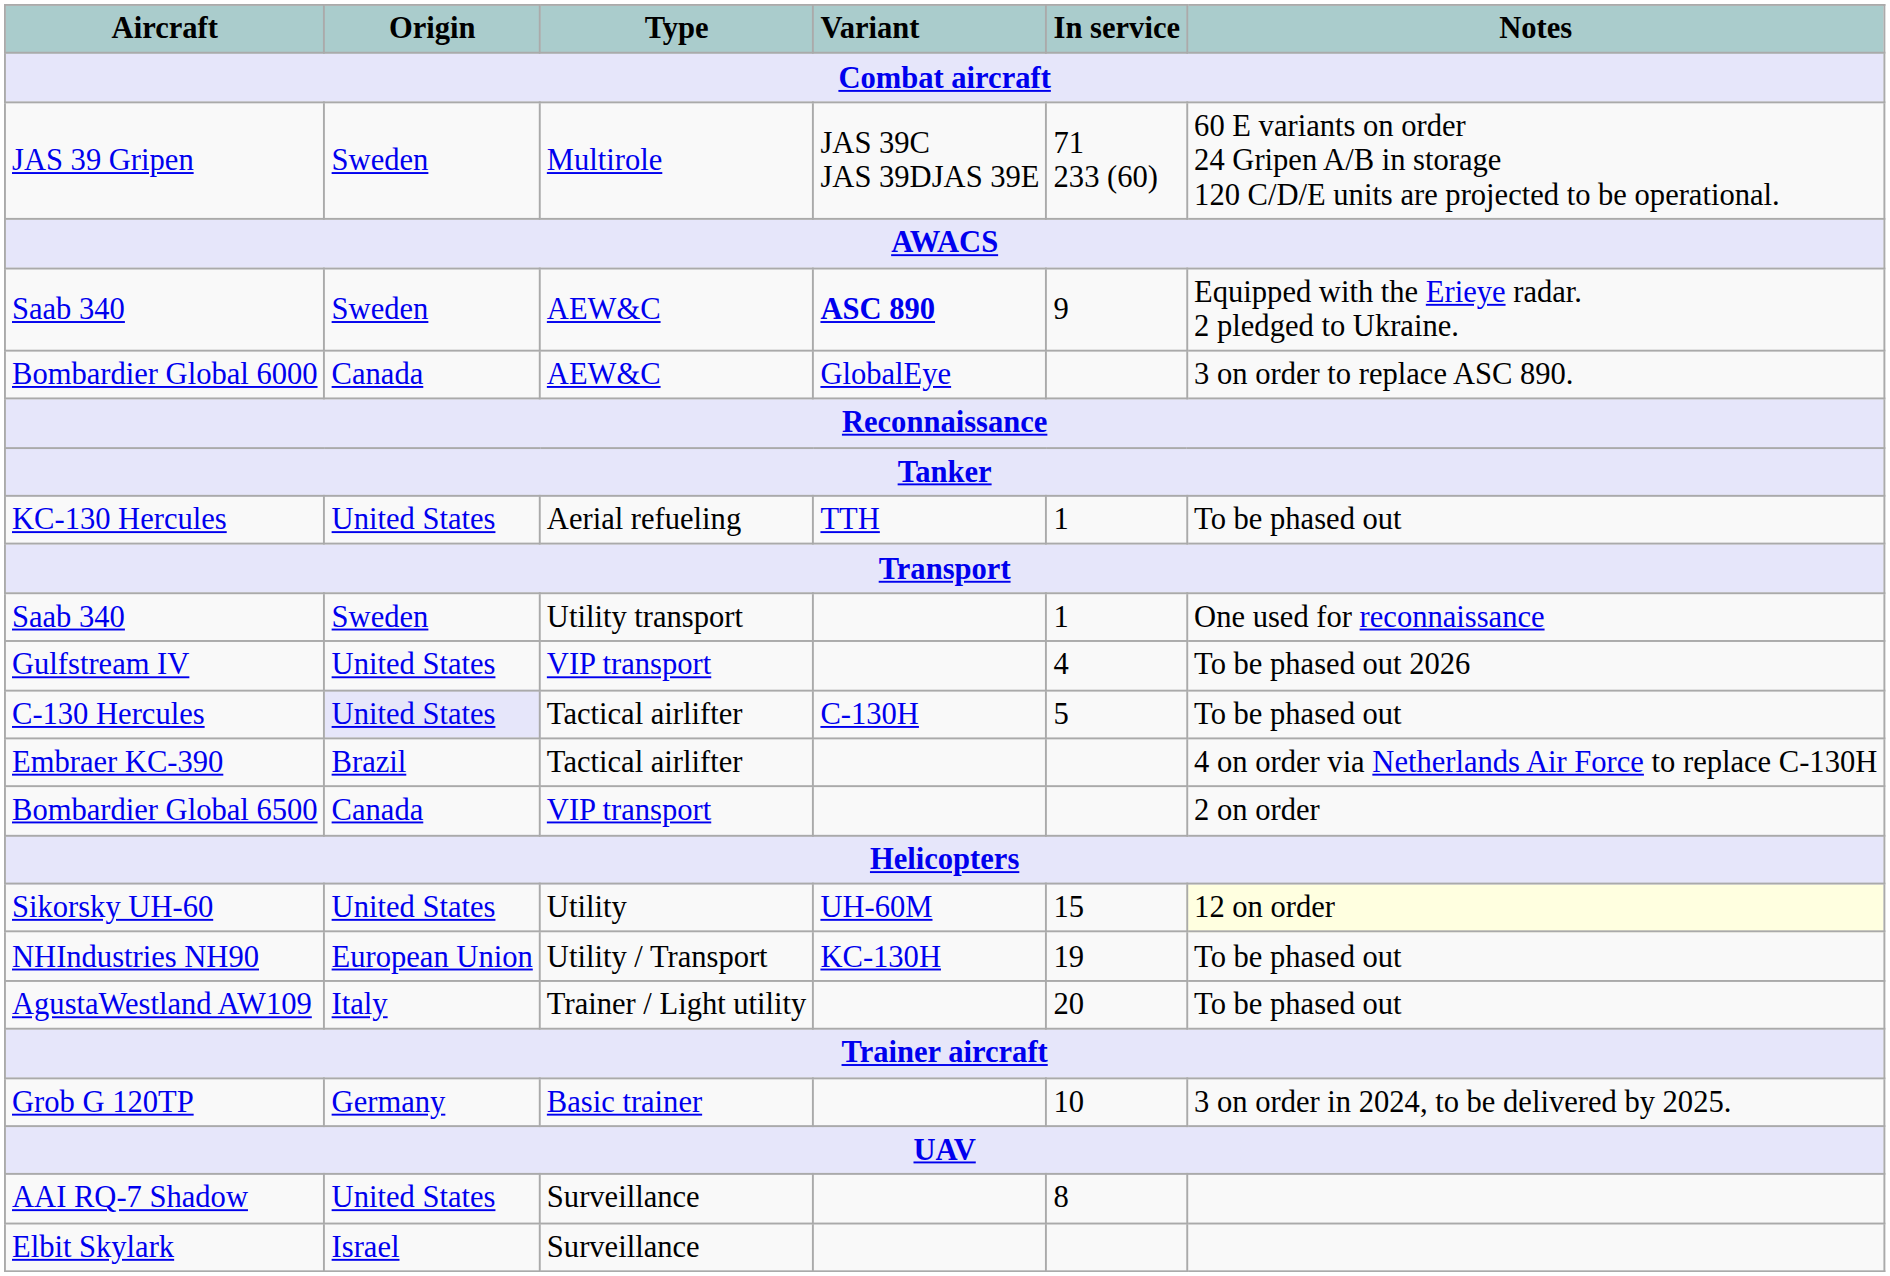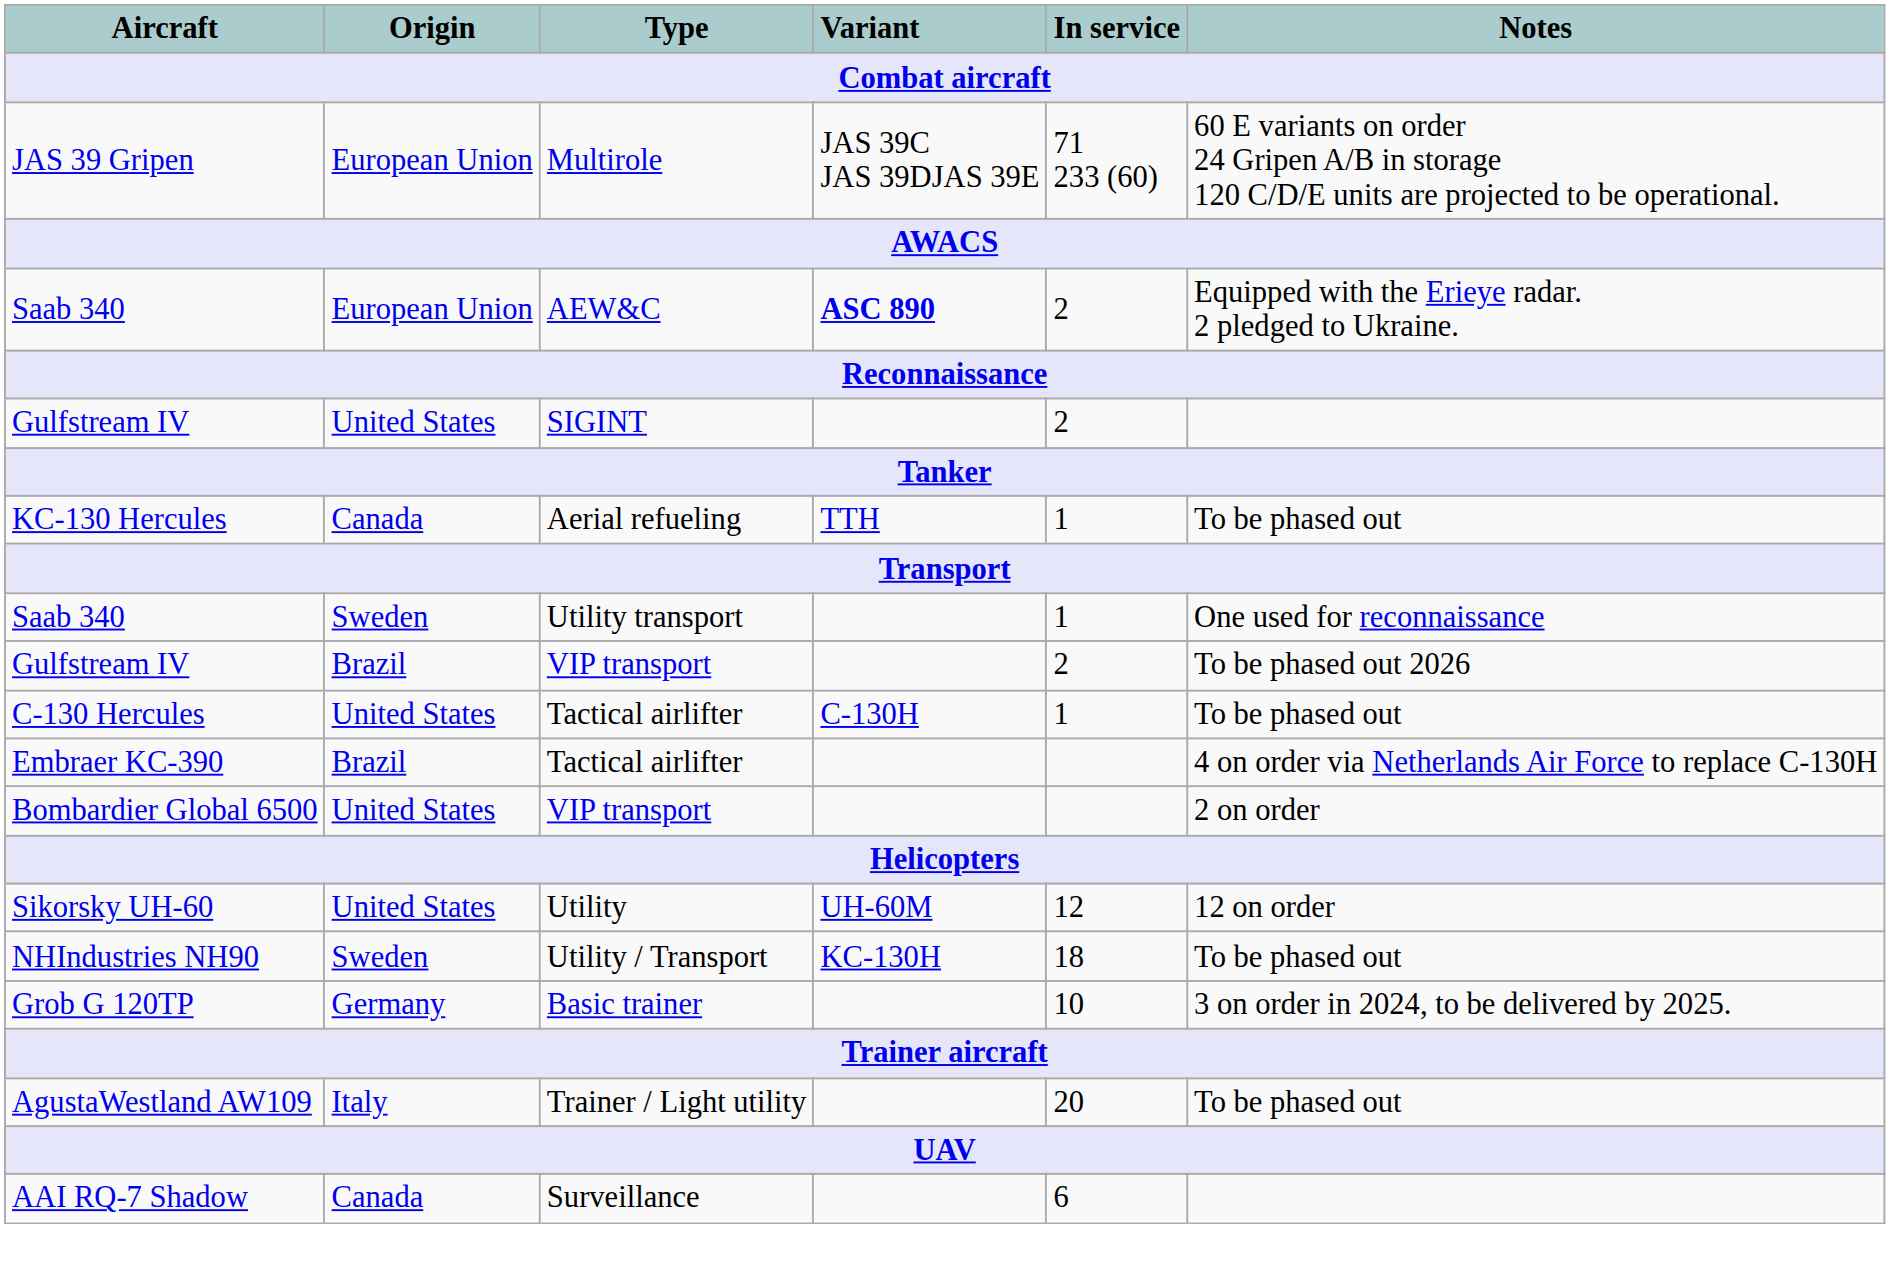JAS 39 Gripen | Origin: Sweden -> European Union
Saab 340 / AEW&C | Origin: Sweden -> European Union
Saab 340 / AEW&C | In service: 9 -> 2
- row: Bombardier Global 6000 | Canada | AEW&C | GlobalEye | 3 on order to replace ASC 890.
+ row: Gulfstream IV | United States | SIGINT | 2
KC-130 Hercules | Origin: United States -> Canada
Gulfstream IV / VIP transport | Origin: United States -> Brazil
Gulfstream IV / VIP transport | In service: 4 -> 2
C-130 Hercules | Origin: lavender background -> no background
C-130 Hercules | In service: 5 -> 1
Bombardier Global 6500 | Origin: Canada -> United States
Sikorsky UH-60 | In service: 15 -> 12
Sikorsky UH-60 | Notes: lightyellow background -> no background
NHIndustries NH90 | Origin: European Union -> Sweden
NHIndustries NH90 | In service: 19 -> 18
rows swapped: AgustaWestland AW109 <-> Grob G 120TP
AAI RQ-7 Shadow | Origin: United States -> Canada
AAI RQ-7 Shadow | In service: 8 -> 6
- row: Elbit Skylark | Israel | Surveillance
